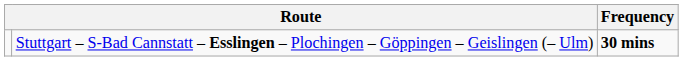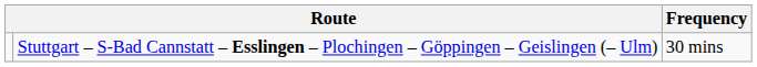row 2 | Frequency: bold -> normal
